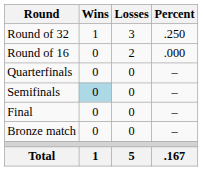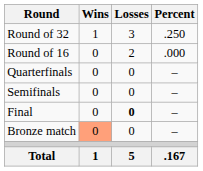Semifinals | Wins: lightblue background -> no background
Final | Losses: normal -> bold
Bronze match | Wins: no background -> lightsalmon background
